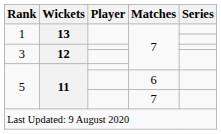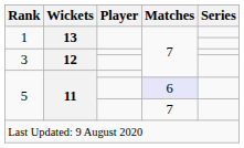5 / 6 | Matches: no background -> lavender background
